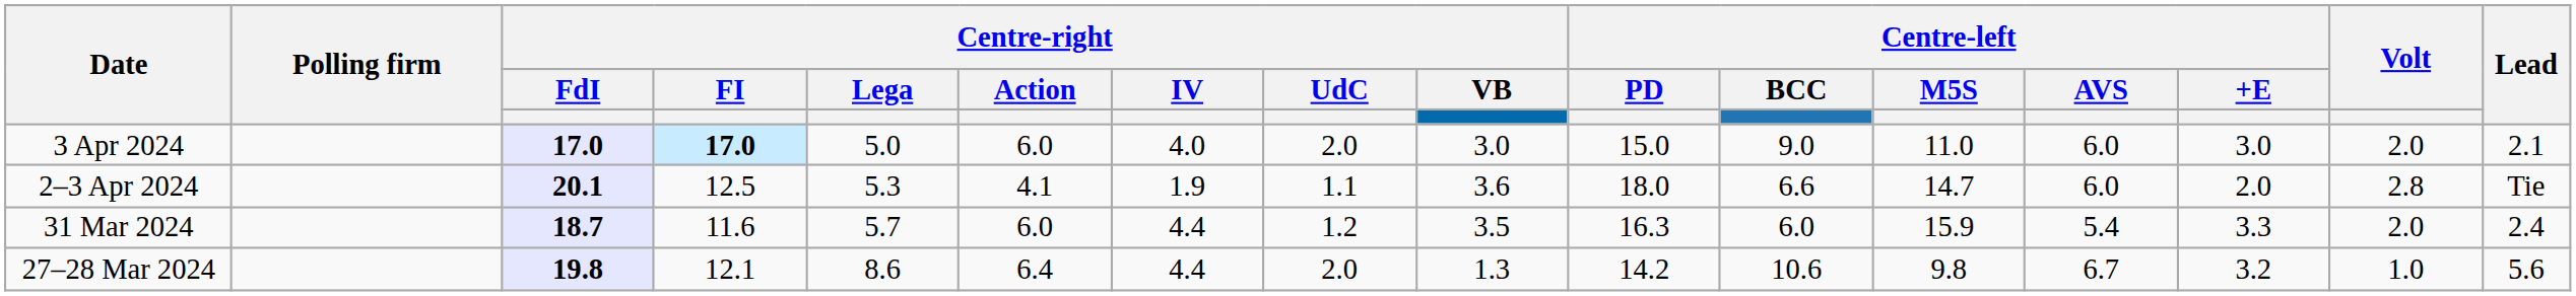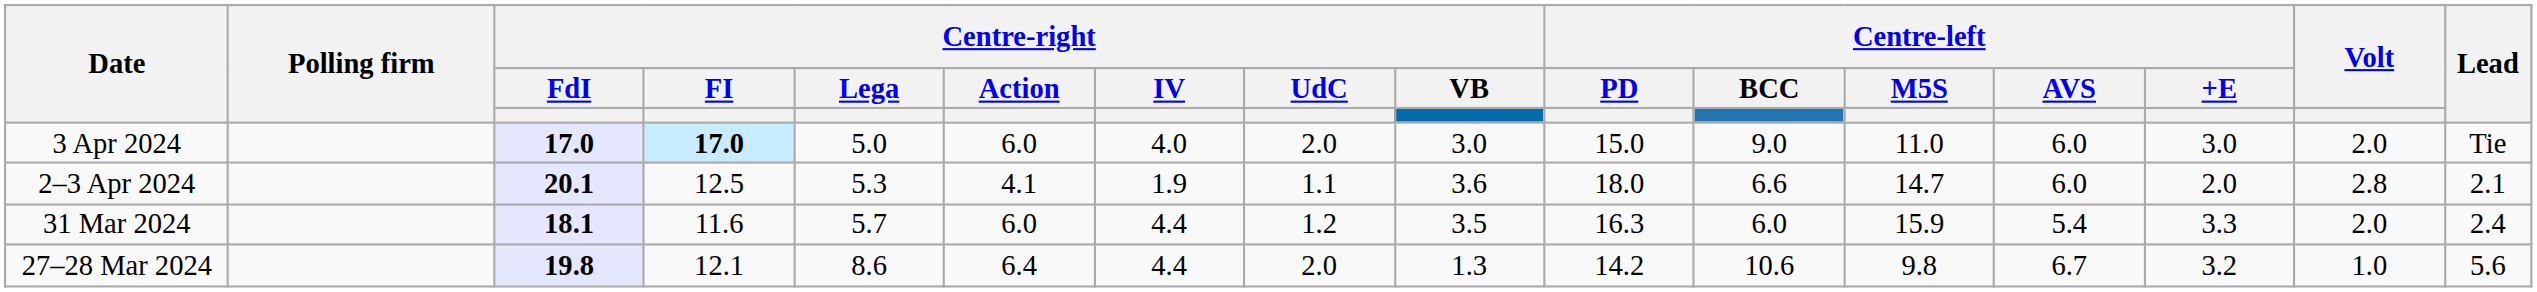3 Apr 2024 | Lead: 2.1 -> Tie
2–3 Apr 2024 | Lead: Tie -> 2.1
31 Mar 2024 | Centre-right / FdI: 18.7 -> 18.1
